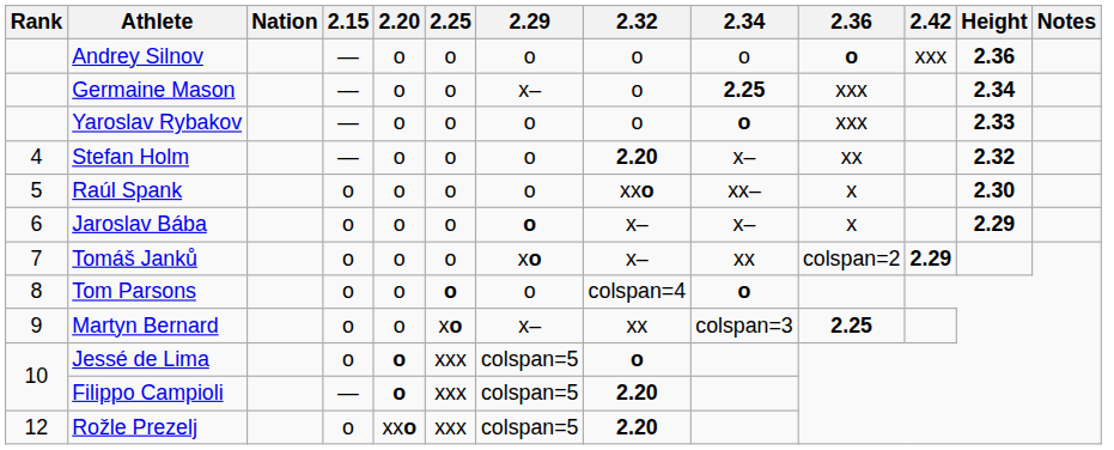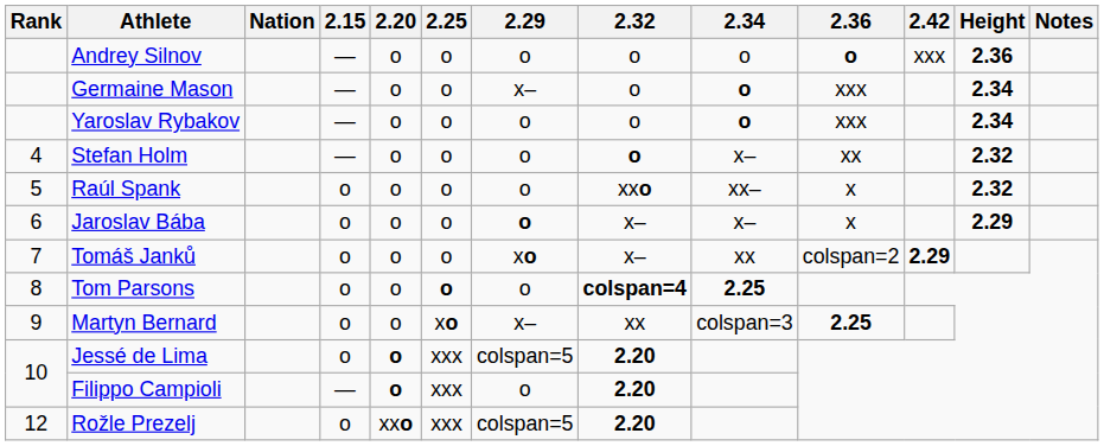Germaine Mason | 2.34: 2.25 -> o
Yaroslav Rybakov | Height: 2.33 -> 2.34
Stefan Holm | 2.32: 2.20 -> o
Raúl Spank | Height: 2.30 -> 2.32
Tom Parsons | 2.32: normal -> bold
Tom Parsons | 2.34: o -> 2.25
Jessé de Lima | 2.32: o -> 2.20
Filippo Campioli | 2.29: colspan=5 -> o
